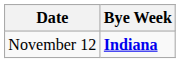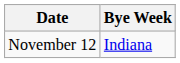November 12 | Bye Week: bold -> normal
